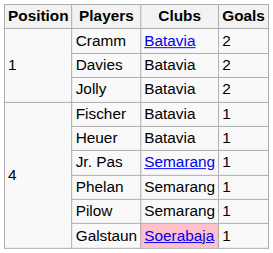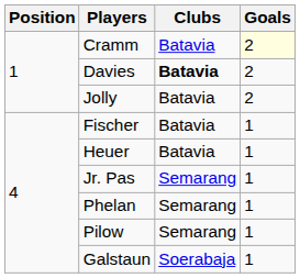Cramm | Goals: no background -> lightyellow background
Davies | Clubs: normal -> bold
Galstaun | Clubs: pink background -> no background
